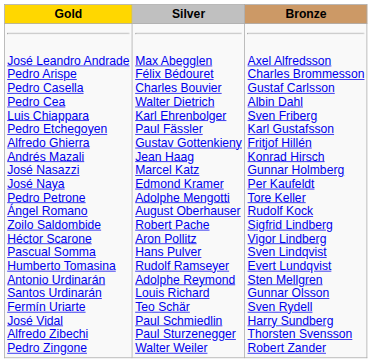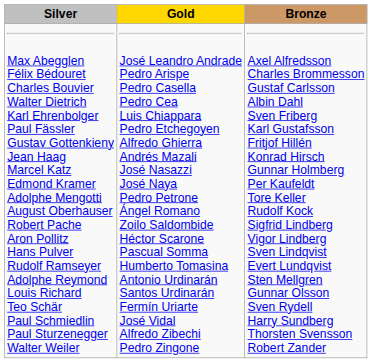columns swapped: Gold <-> Silver
